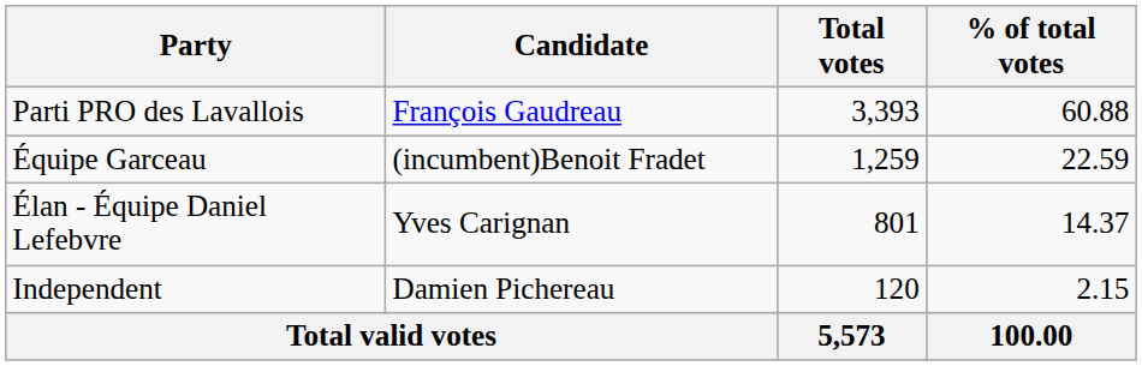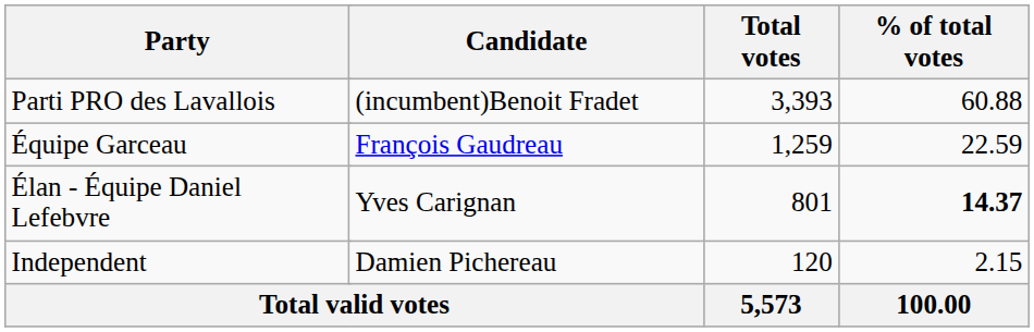Parti PRO des Lavallois | Candidate: François Gaudreau -> (incumbent)Benoit Fradet
Équipe Garceau | Candidate: (incumbent)Benoit Fradet -> François Gaudreau
Élan - Équipe Daniel Lefebvre | % of total votes: normal -> bold
